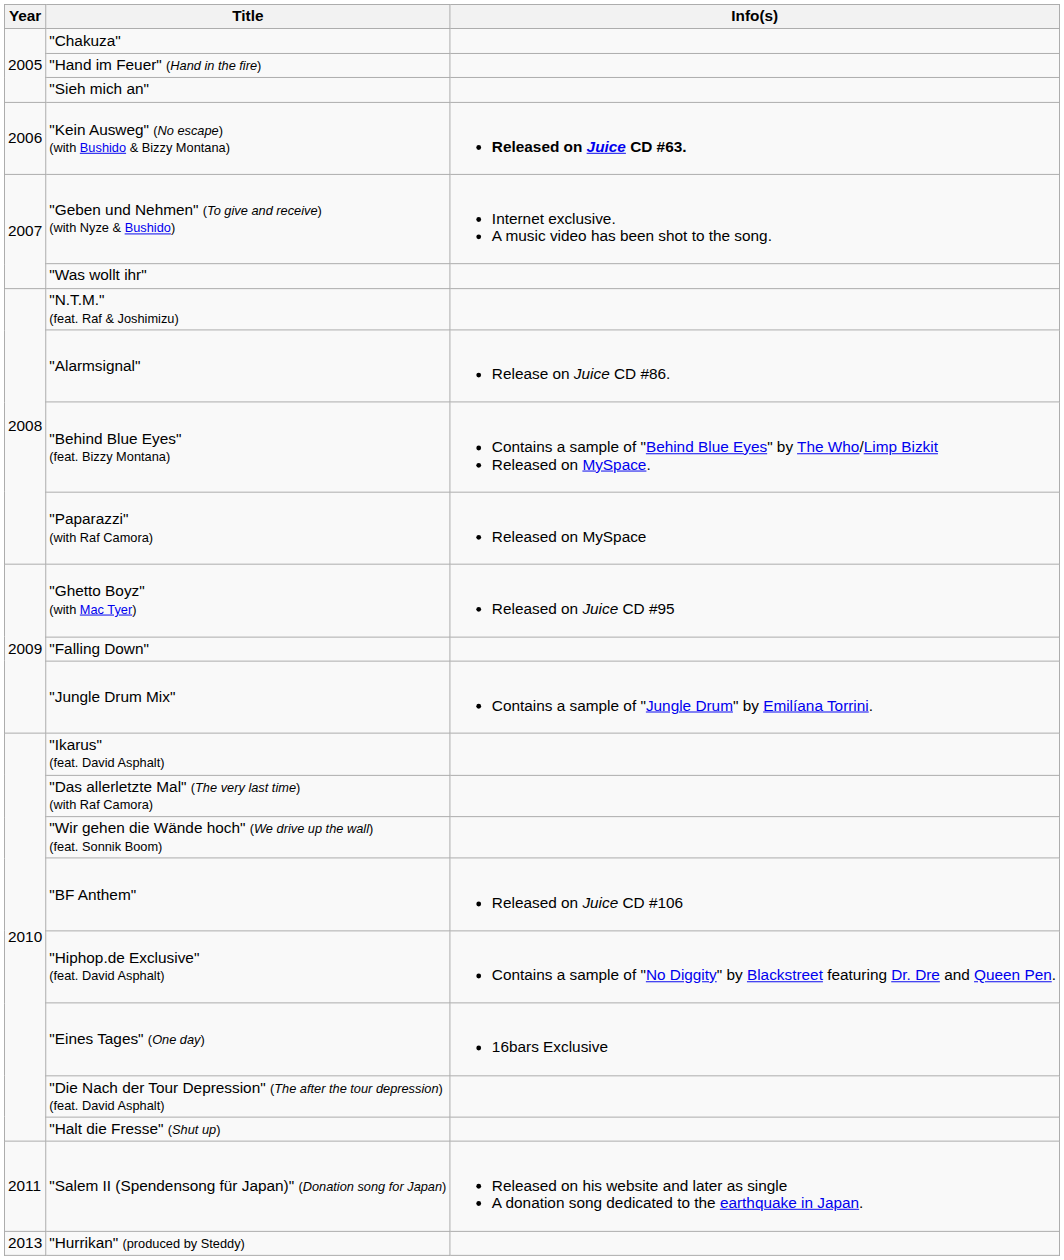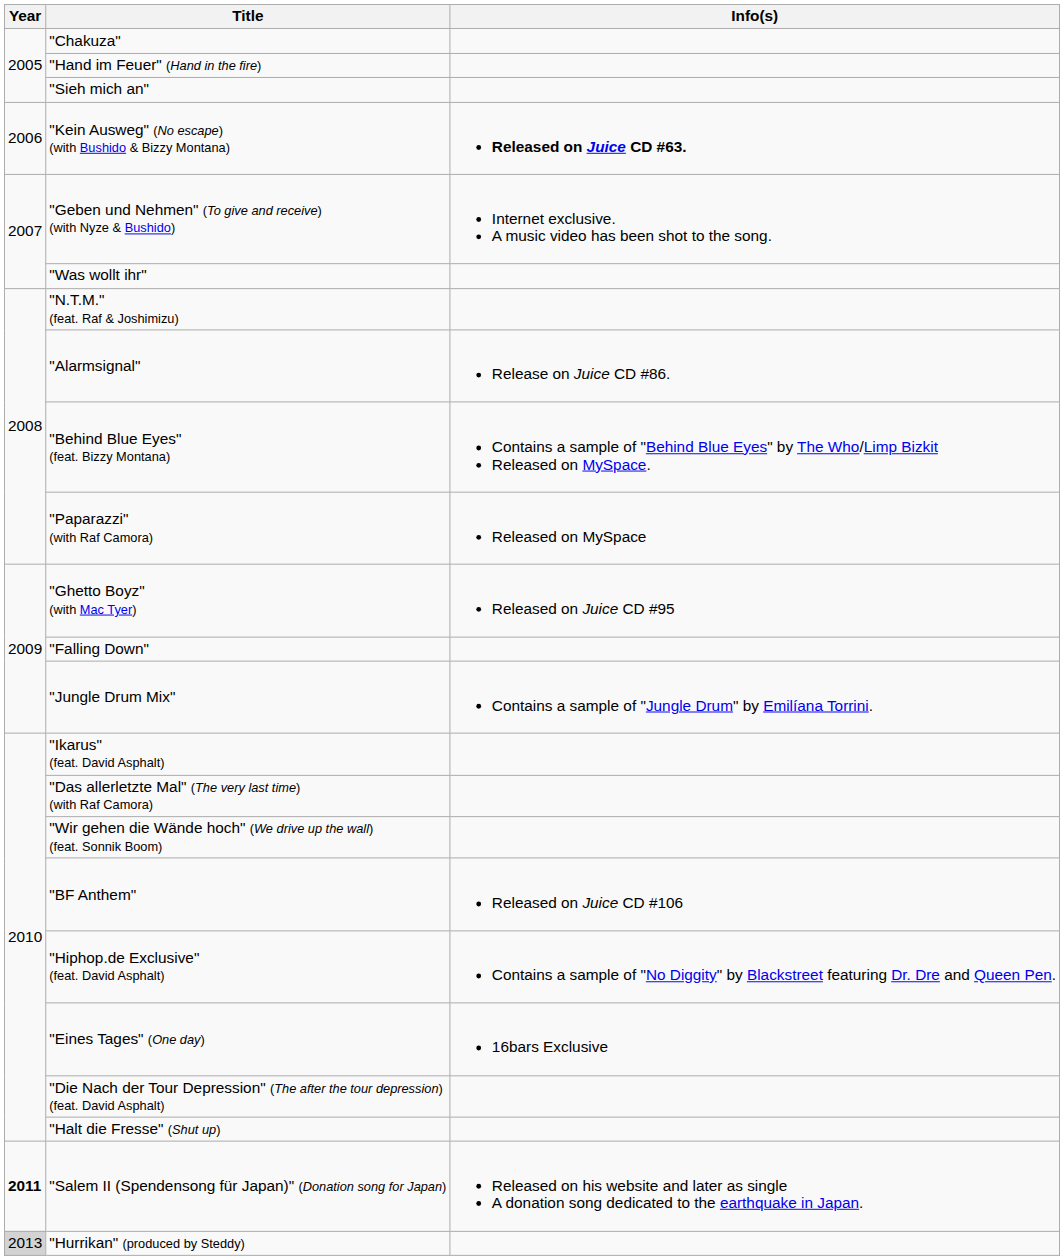"Salem II (Spendensong für Japan)" (Donation song for Japan) | Year: normal -> bold
"Hurrikan" (produced by Steddy) | Year: no background -> lightgrey background
